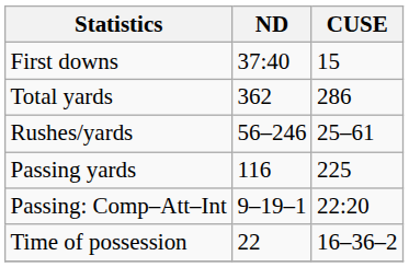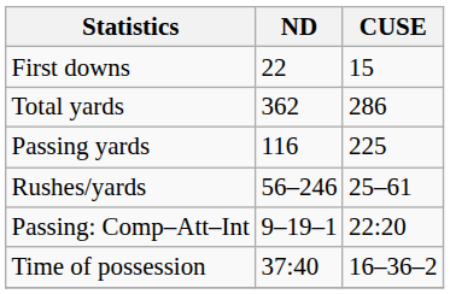First downs | ND: 37:40 -> 22
rows swapped: Rushes/yards <-> Passing yards
Time of possession | ND: 22 -> 37:40
